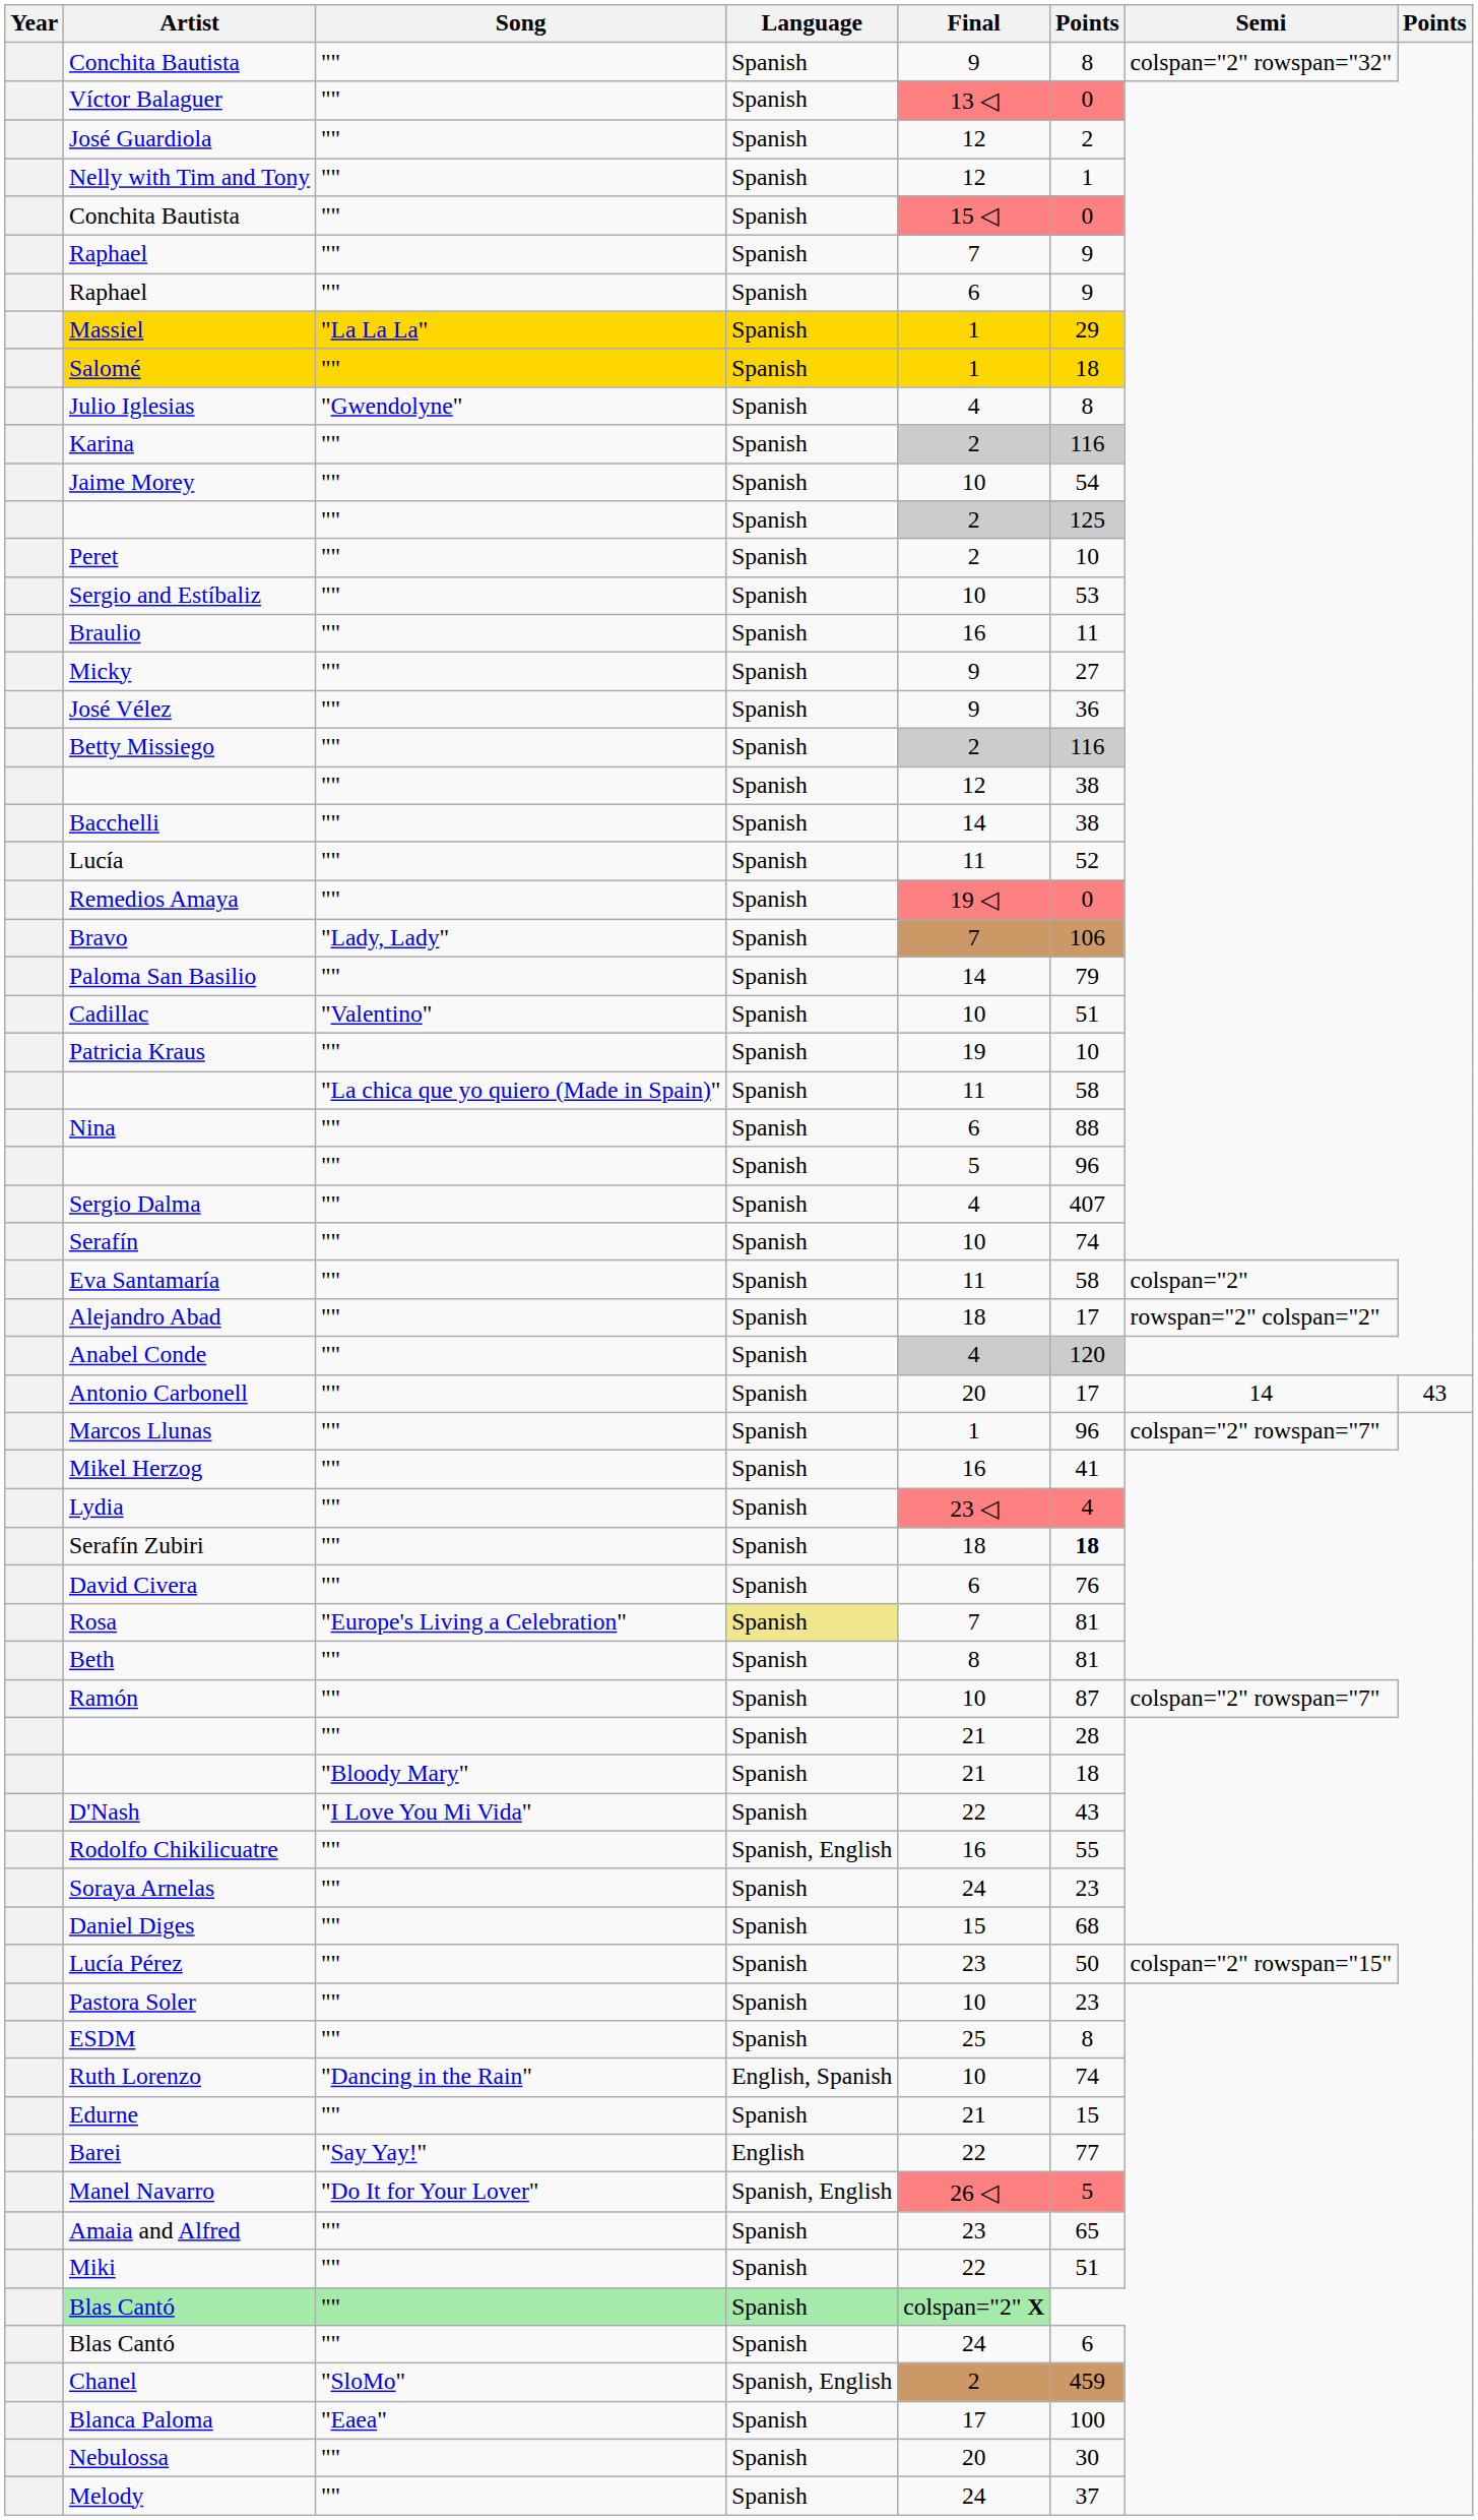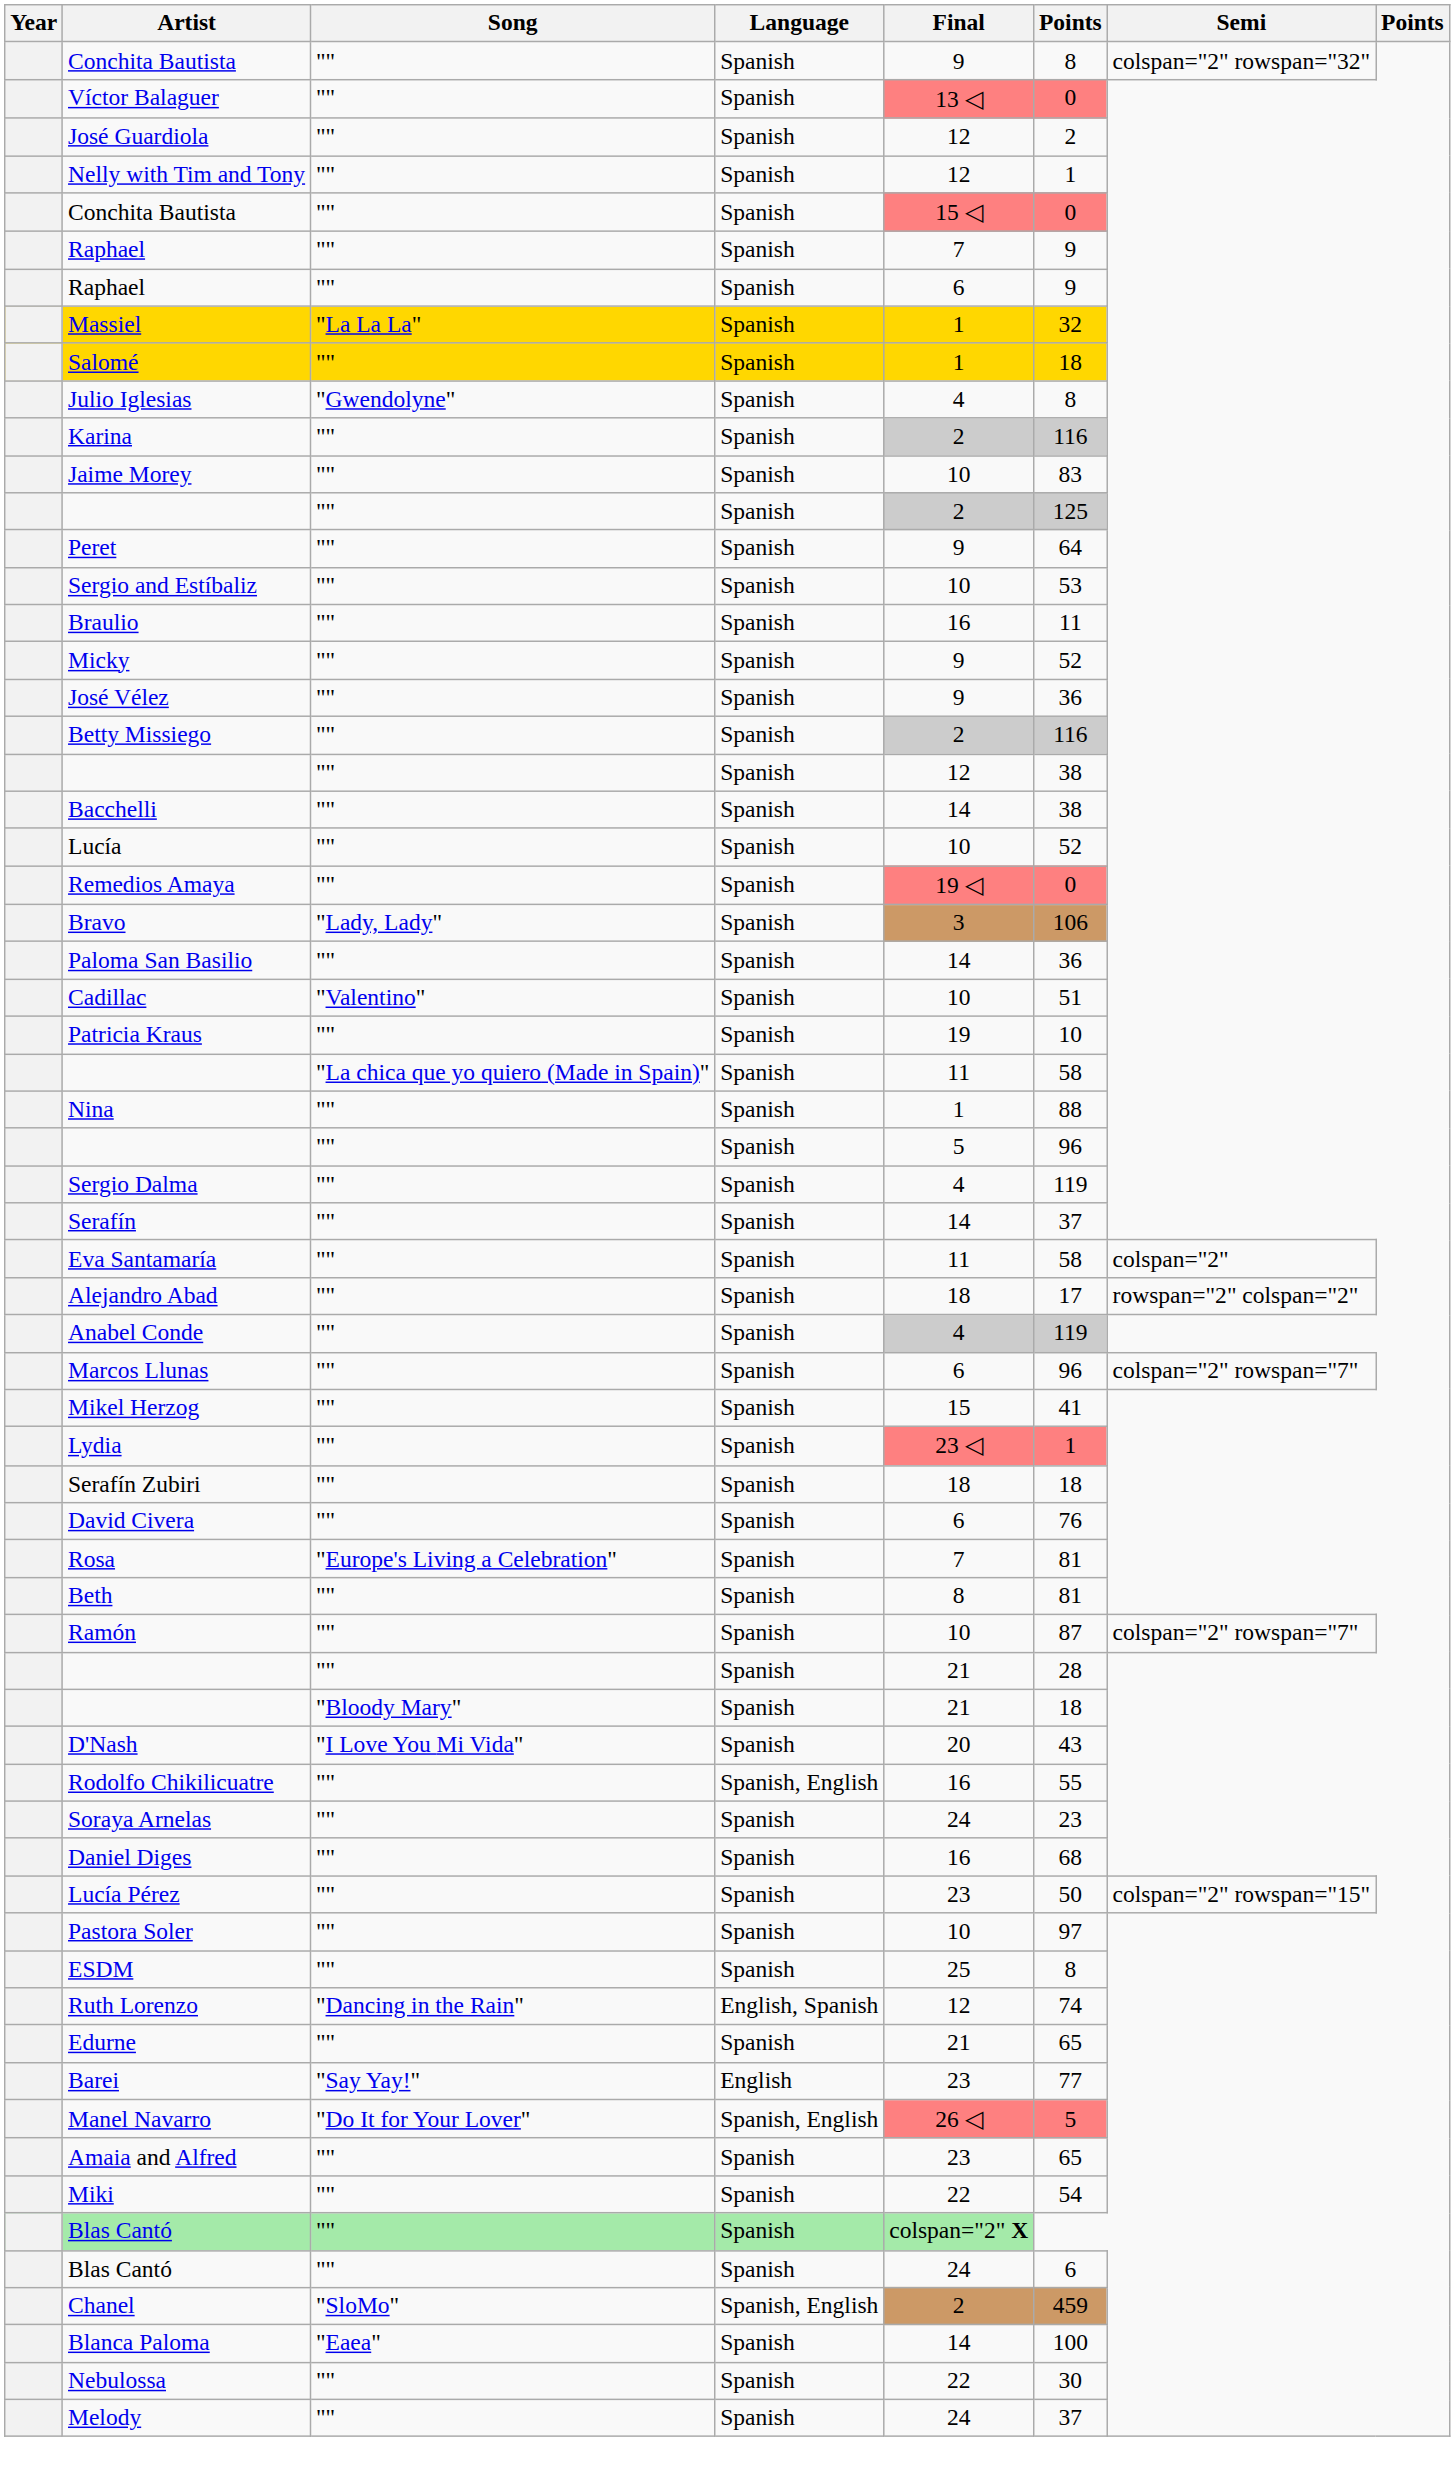Massiel | column 6: 29 -> 32
Jaime Morey | column 6: 54 -> 83
Peret | Final: 2 -> 9
Peret | column 6: 10 -> 64
Micky | column 6: 27 -> 52
Lucía | Final: 11 -> 10
Bravo | Final: 7 -> 3
Paloma San Basilio | column 6: 79 -> 36
Nina | Final: 6 -> 1
Sergio Dalma | column 6: 407 -> 119
Serafín | Final: 10 -> 14
Serafín | column 6: 74 -> 37
Anabel Conde | column 6: 120 -> 119
- row: Antonio Carbonell | "" | Spanish | 20 | 17 | 14 | 43
Marcos Llunas | Final: 1 -> 6
Mikel Herzog | Final: 16 -> 15
Lydia | column 6: 4 -> 1
Serafín Zubiri | column 6: bold -> normal
Rosa | Language: khaki background -> no background
D'Nash | Final: 22 -> 20
Daniel Diges | Final: 15 -> 16
Pastora Soler | column 6: 23 -> 97
Ruth Lorenzo | Final: 10 -> 12
Edurne | column 6: 15 -> 65
Barei | Final: 22 -> 23
Miki | column 6: 51 -> 54
Blanca Paloma | Final: 17 -> 14
Nebulossa | Final: 20 -> 22
